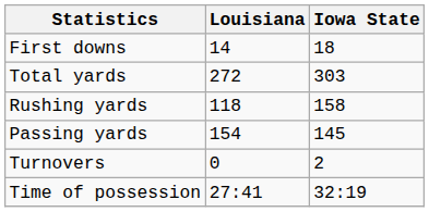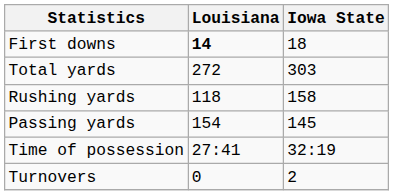First downs | Louisiana: normal -> bold
rows swapped: Turnovers <-> Time of possession
